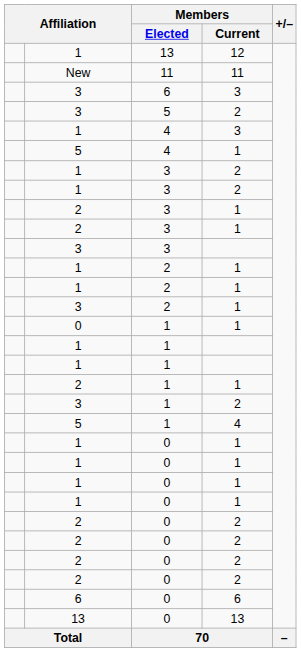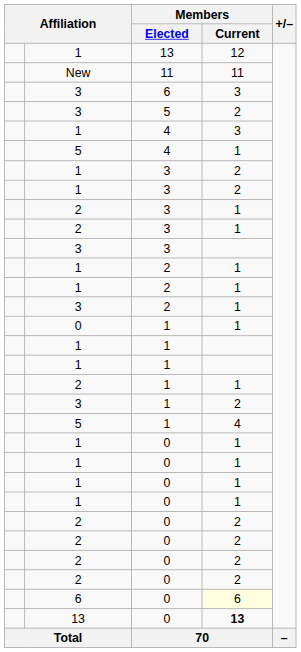6 / 0 | Members / Current: no background -> lightyellow background
13 / 0 | Members / Current: normal -> bold
